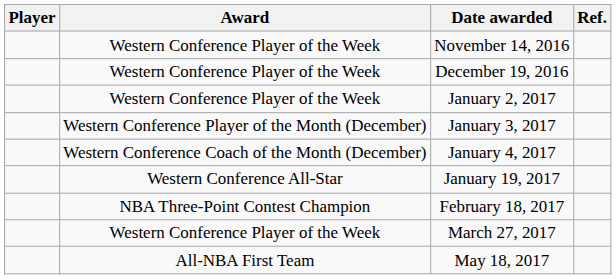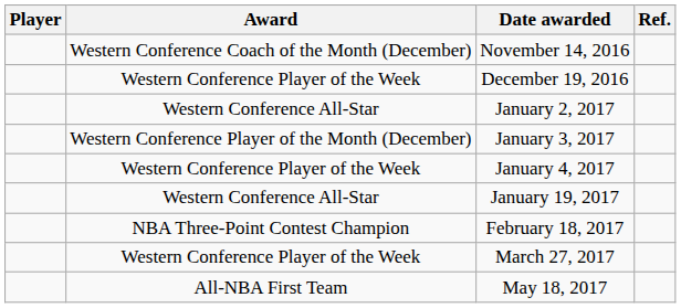November 14, 2016 | Award: Western Conference Player of the Week -> Western Conference Coach of the Month (December)
January 2, 2017 | Award: Western Conference Player of the Week -> Western Conference All-Star
January 4, 2017 | Award: Western Conference Coach of the Month (December) -> Western Conference Player of the Week
